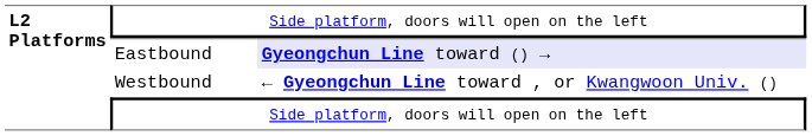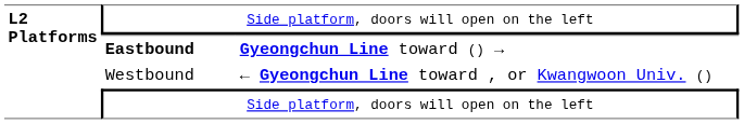Eastbound | column 2: normal -> bold
Eastbound | column 3: lavender background -> no background
